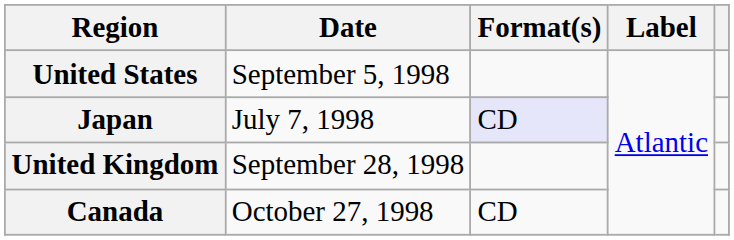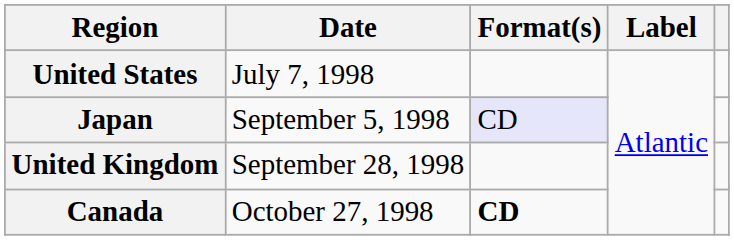United States | Date: September 5, 1998 -> July 7, 1998
Japan | Date: July 7, 1998 -> September 5, 1998
Canada | Format(s): normal -> bold
